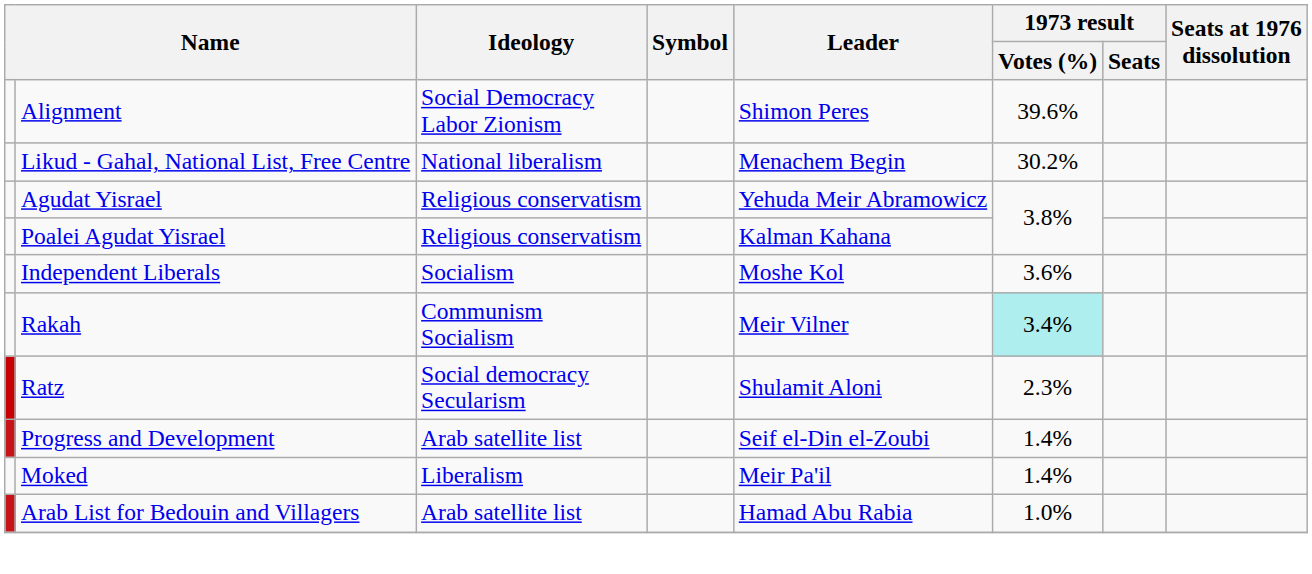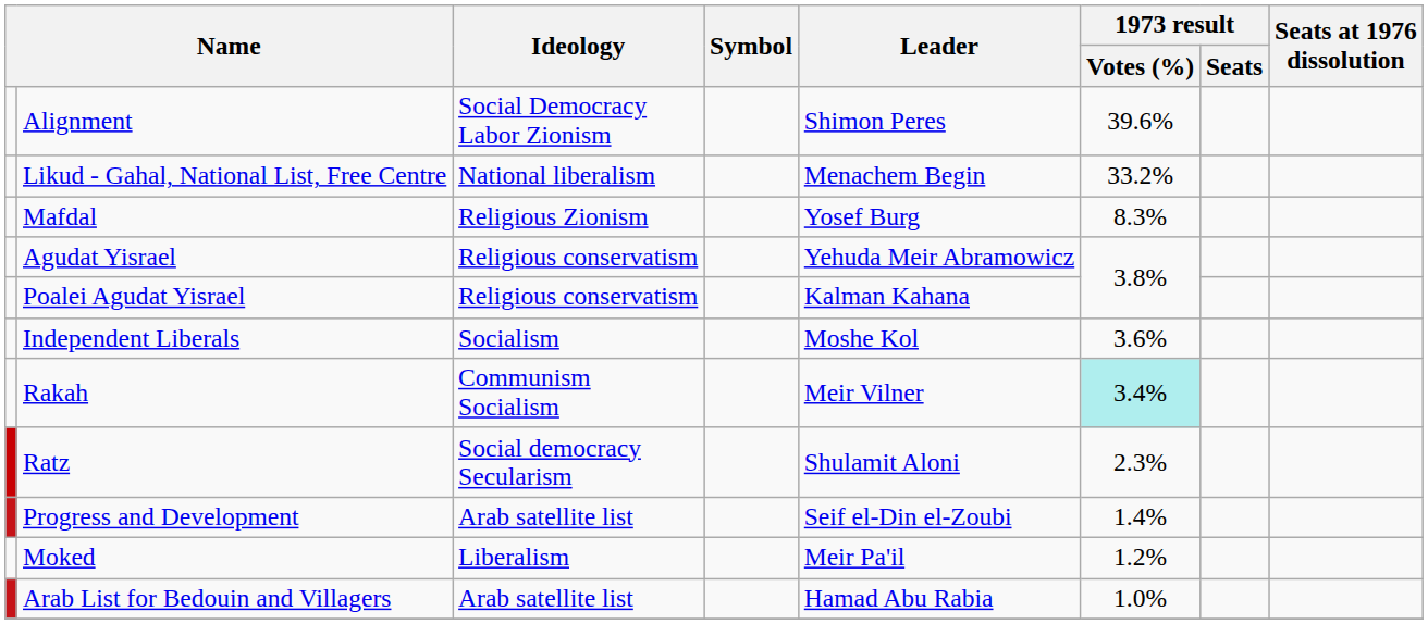Likud - Gahal, National List, Free Centre | 1973 result / Votes (%): 30.2% -> 33.2%
+ row: Mafdal | Religious Zionism | Yosef Burg | 8.3%
Moked | 1973 result / Votes (%): 1.4% -> 1.2%
